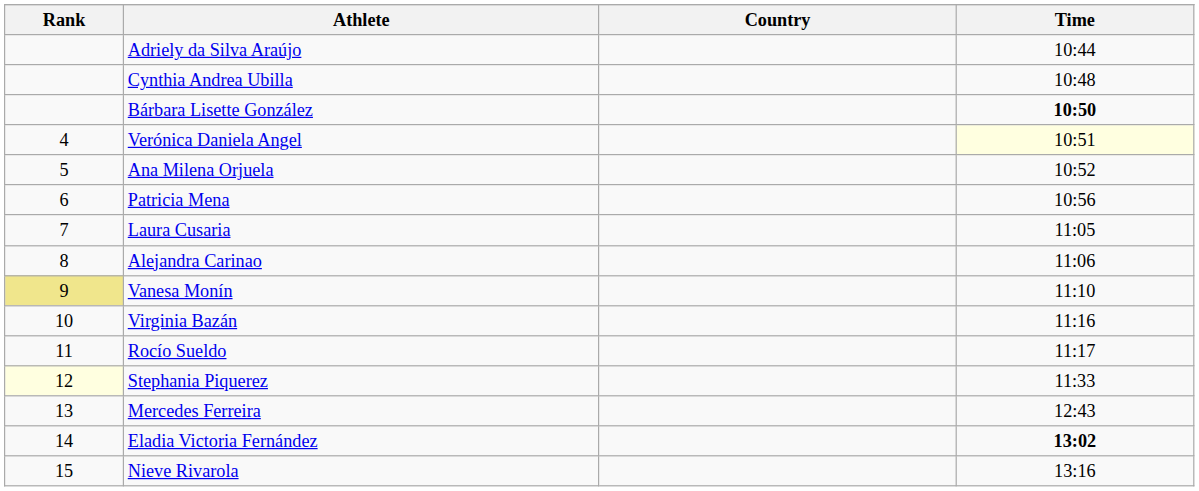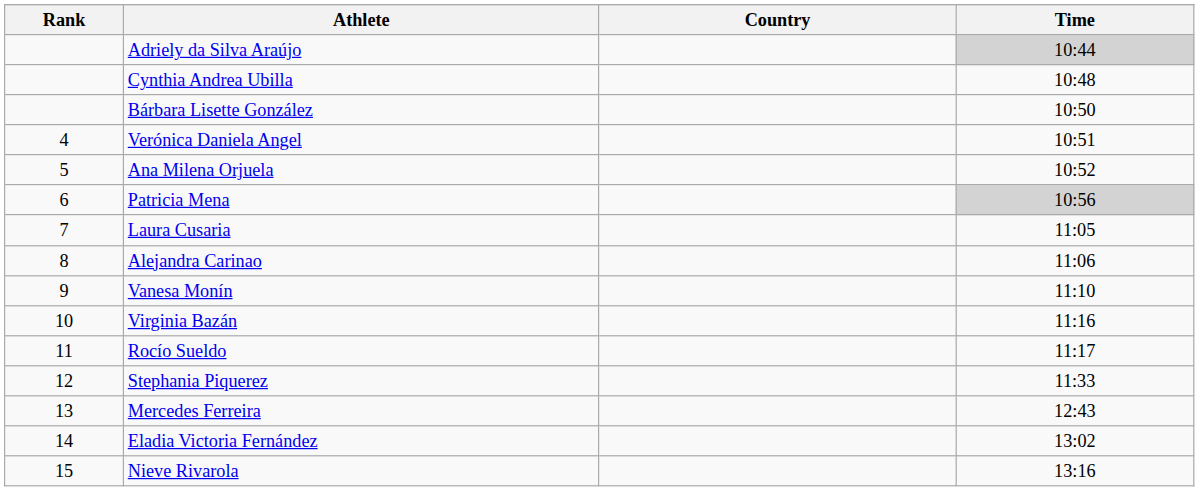Adriely da Silva Araújo | Time: no background -> lightgrey background
Bárbara Lisette González | Time: bold -> normal
Verónica Daniela Angel | Time: lightyellow background -> no background
Patricia Mena | Time: no background -> lightgrey background
Vanesa Monín | Rank: khaki background -> no background
Stephania Piquerez | Rank: lightyellow background -> no background
Eladia Victoria Fernández | Time: bold -> normal
